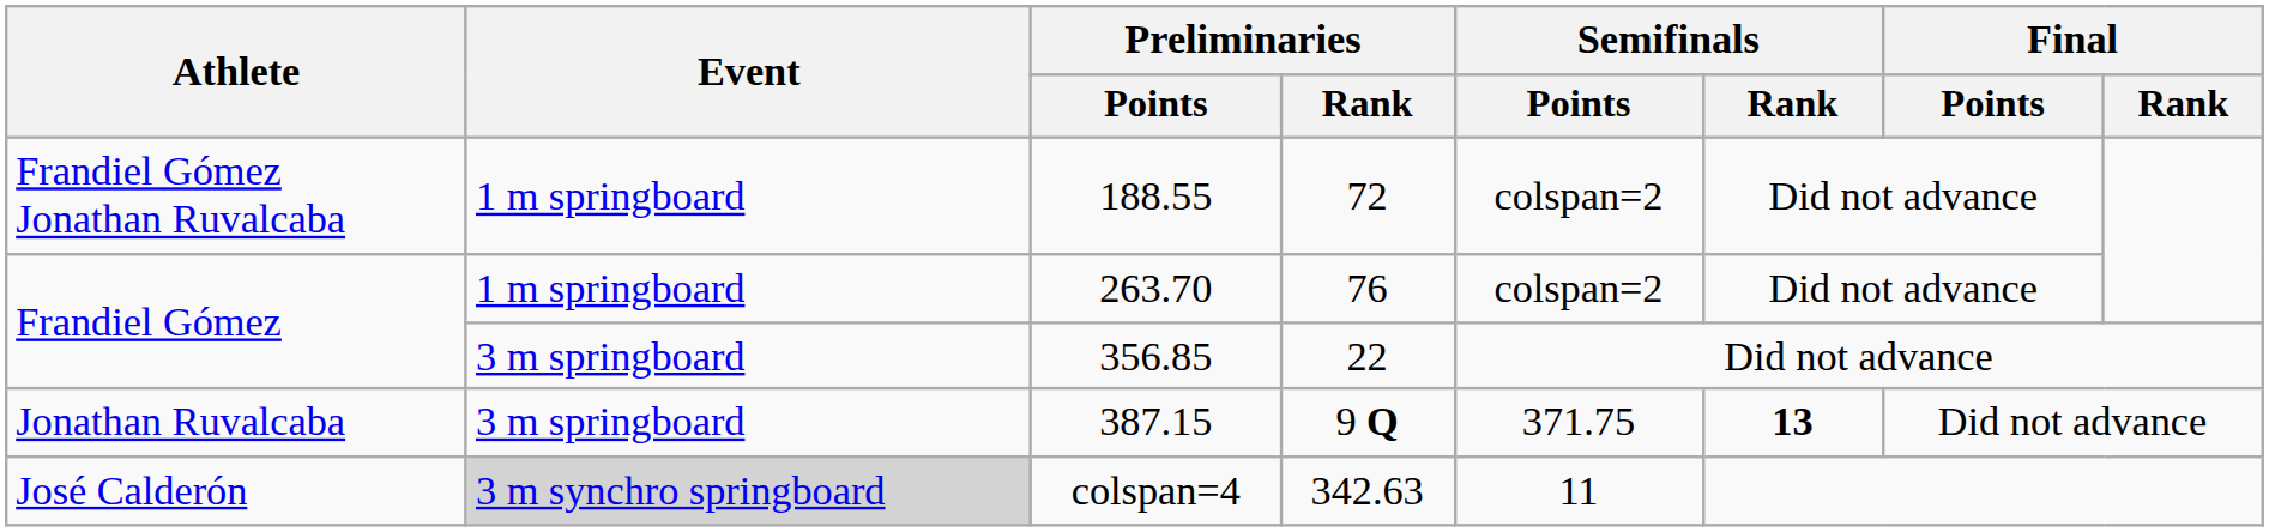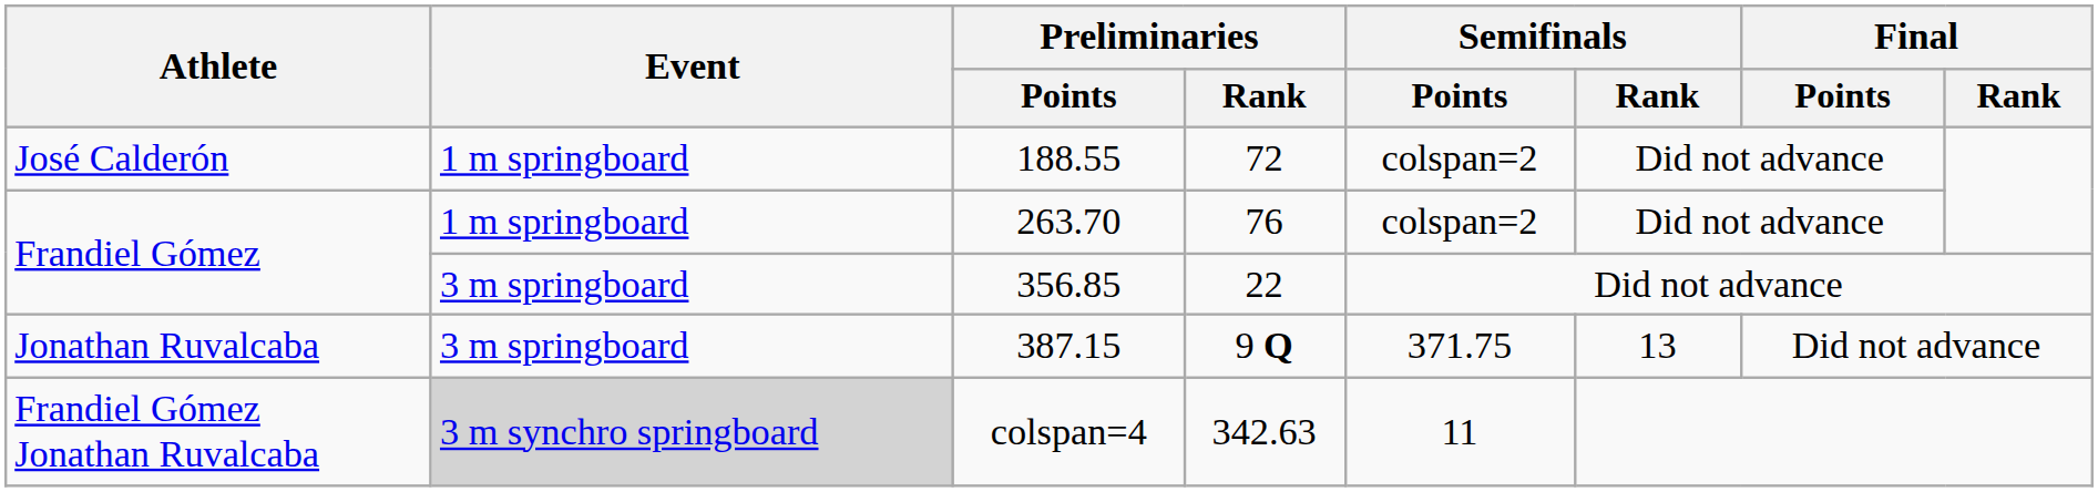188.55 | Athlete: Frandiel Gómez Jonathan Ruvalcaba -> José Calderón
387.15 | Semifinals / Rank: bold -> normal
colspan=4 | Athlete: José Calderón -> Frandiel Gómez Jonathan Ruvalcaba
